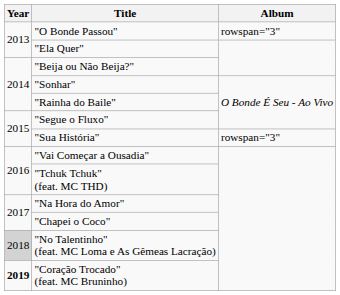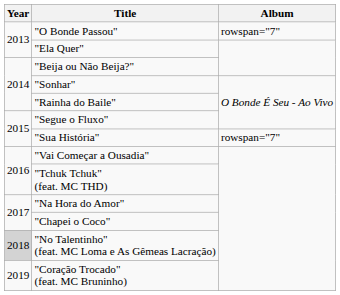"O Bonde Passou" | Album: rowspan="3" -> rowspan="7"
"Sua História" | Album: rowspan="3" -> rowspan="7"
"Coração Trocado" (feat. MC Bruninho) | Year: bold -> normal
